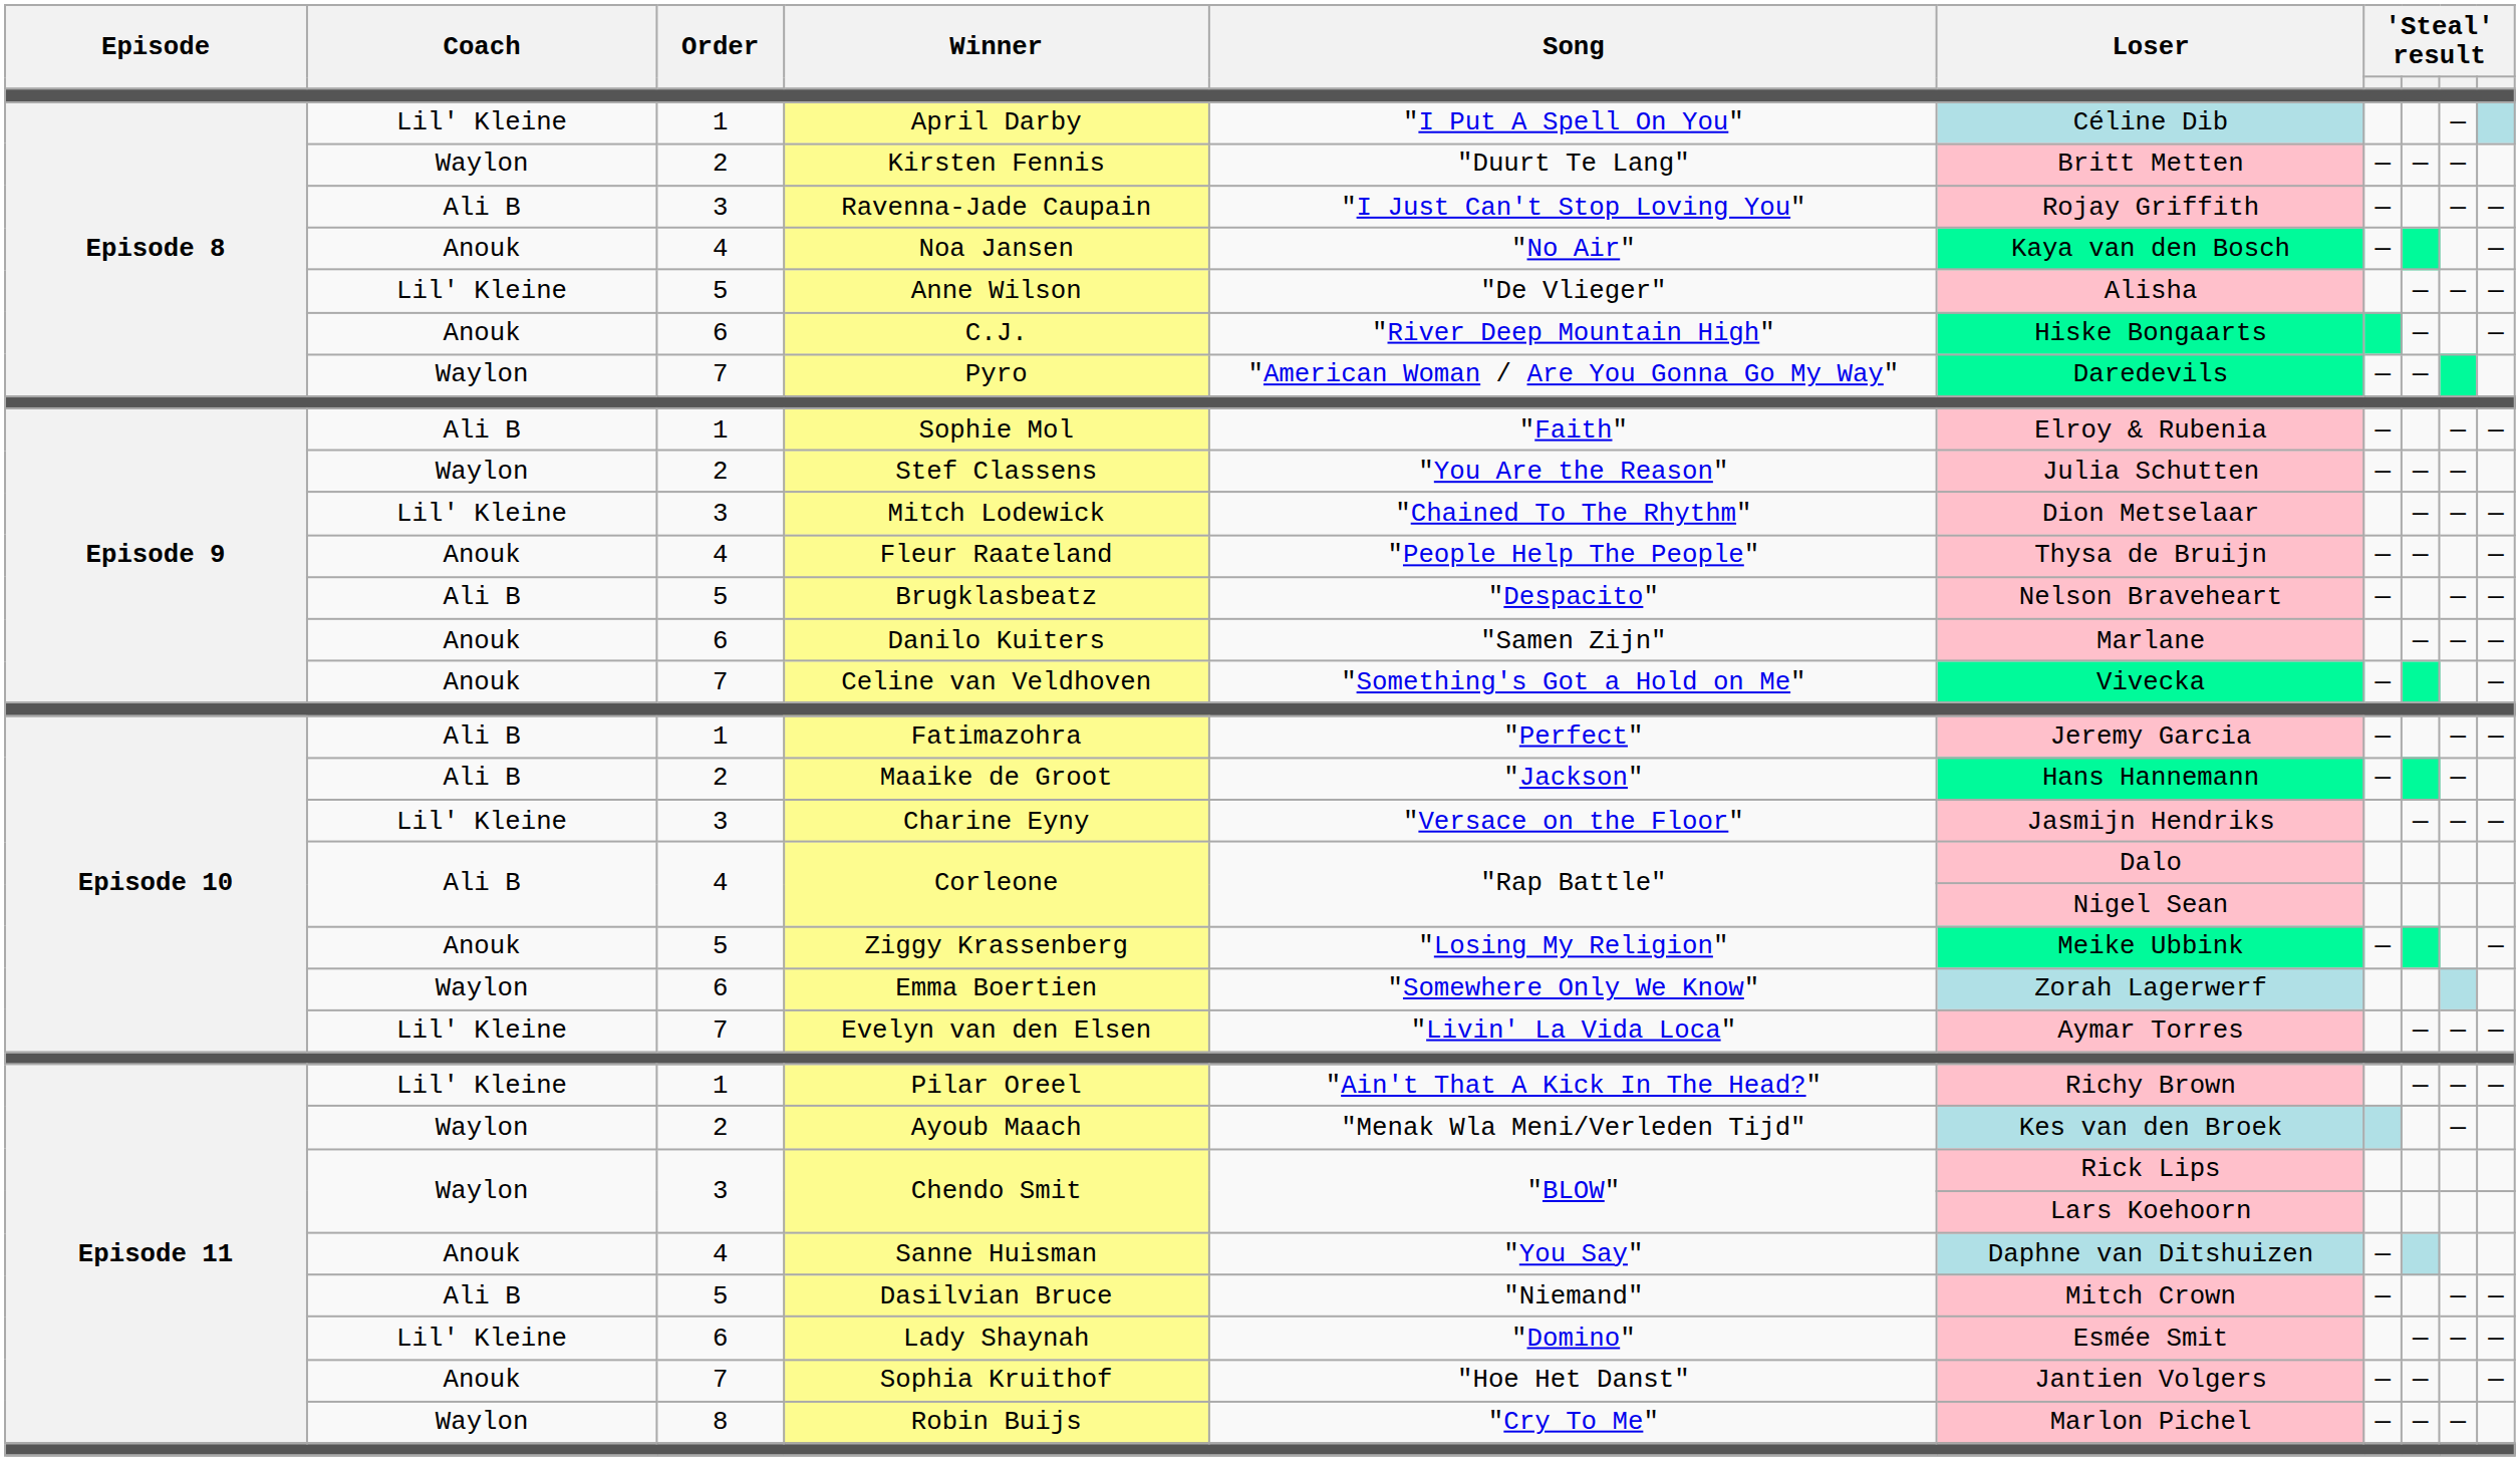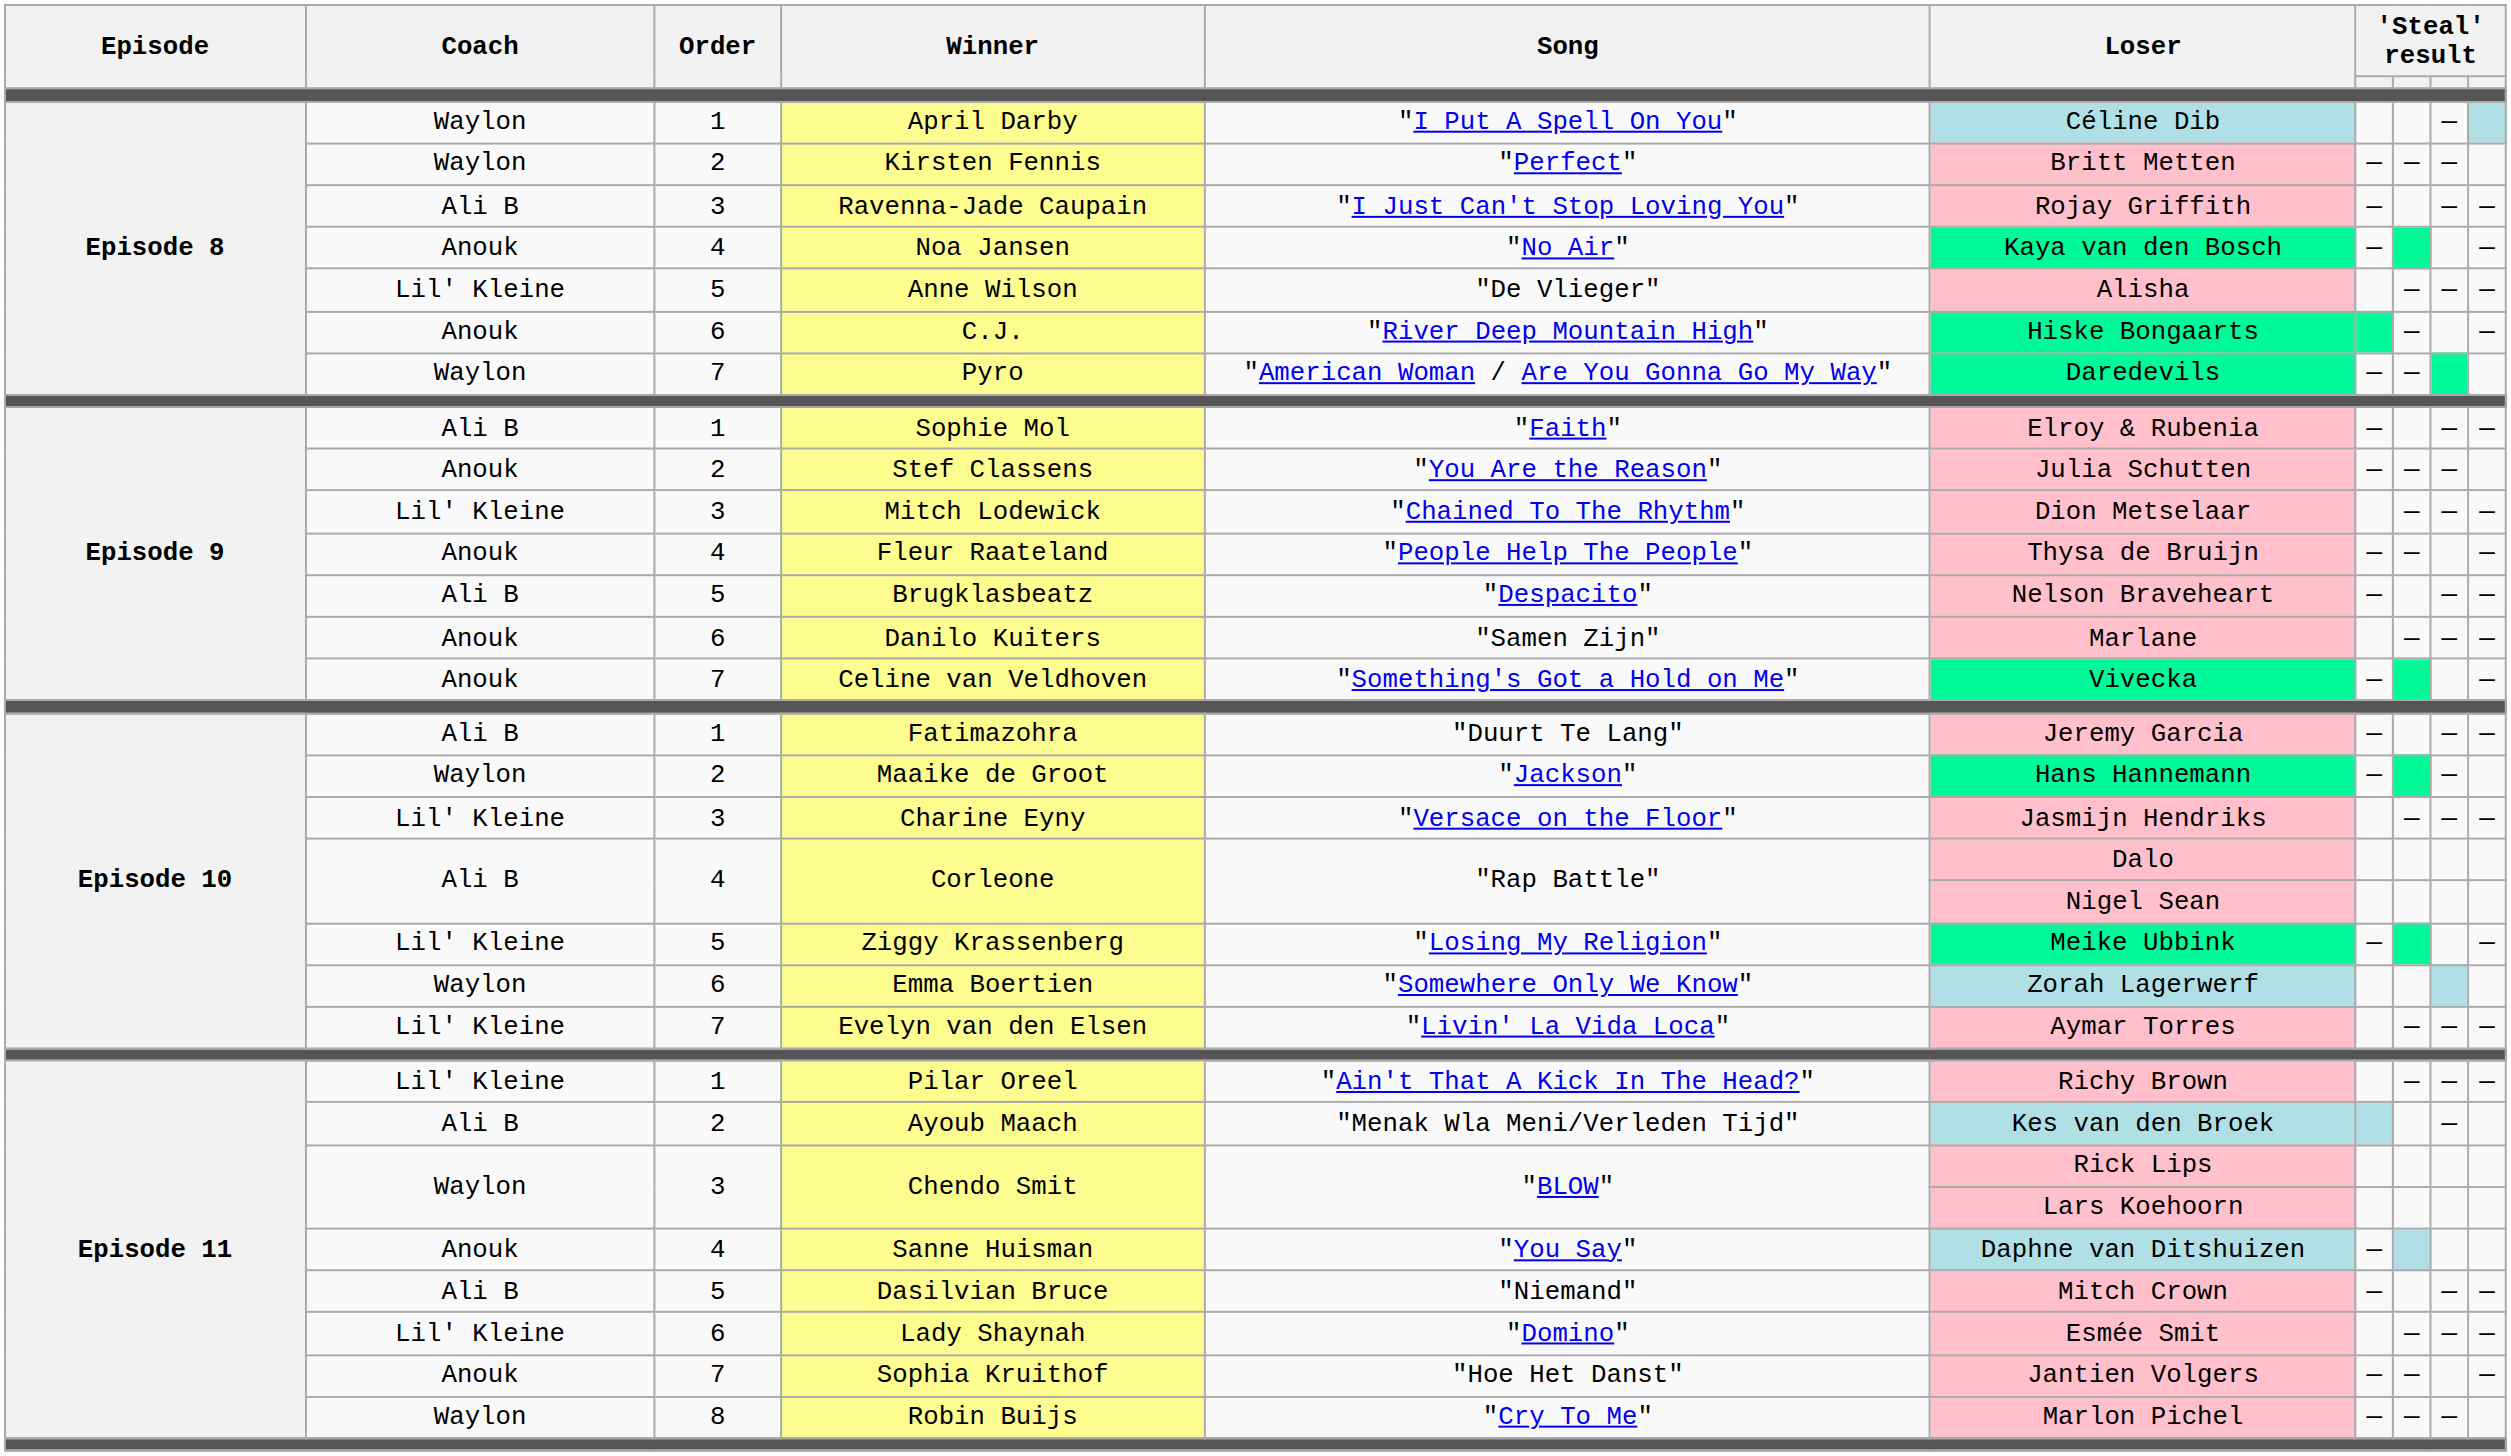April Darby | Coach: Lil' Kleine -> Waylon
Kirsten Fennis | Song: "Duurt Te Lang" -> "Perfect"
Stef Classens | Coach: Waylon -> Anouk
Fatimazohra | Song: "Perfect" -> "Duurt Te Lang"
Maaike de Groot | Coach: Ali B -> Waylon
Ziggy Krassenberg | Coach: Anouk -> Lil' Kleine
Ayoub Maach | Coach: Waylon -> Ali B
